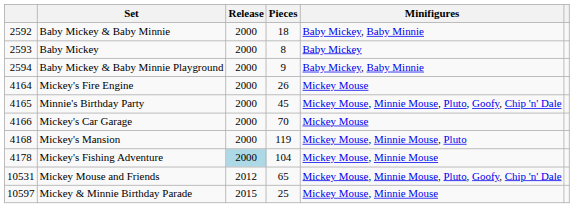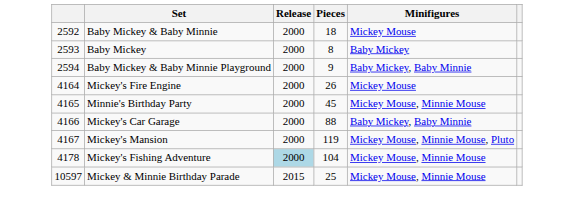Baby Mickey & Baby Minnie | Minifigures: Baby Mickey, Baby Minnie -> Mickey Mouse
Minnie's Birthday Party | Minifigures: Mickey Mouse, Minnie Mouse, Pluto, Goofy, Chip 'n' Dale -> Mickey Mouse, Minnie Mouse
Mickey's Car Garage | Pieces: 70 -> 88
Mickey's Car Garage | Minifigures: Mickey Mouse -> Baby Mickey, Baby Minnie
Mickey's Mansion | column 1: 4168 -> 4167
- row: 10531 | Mickey Mouse and Friends | 2012 | 65 | Mickey Mouse, Minnie Mouse, Pluto, Goofy, Chip 'n' Dale
